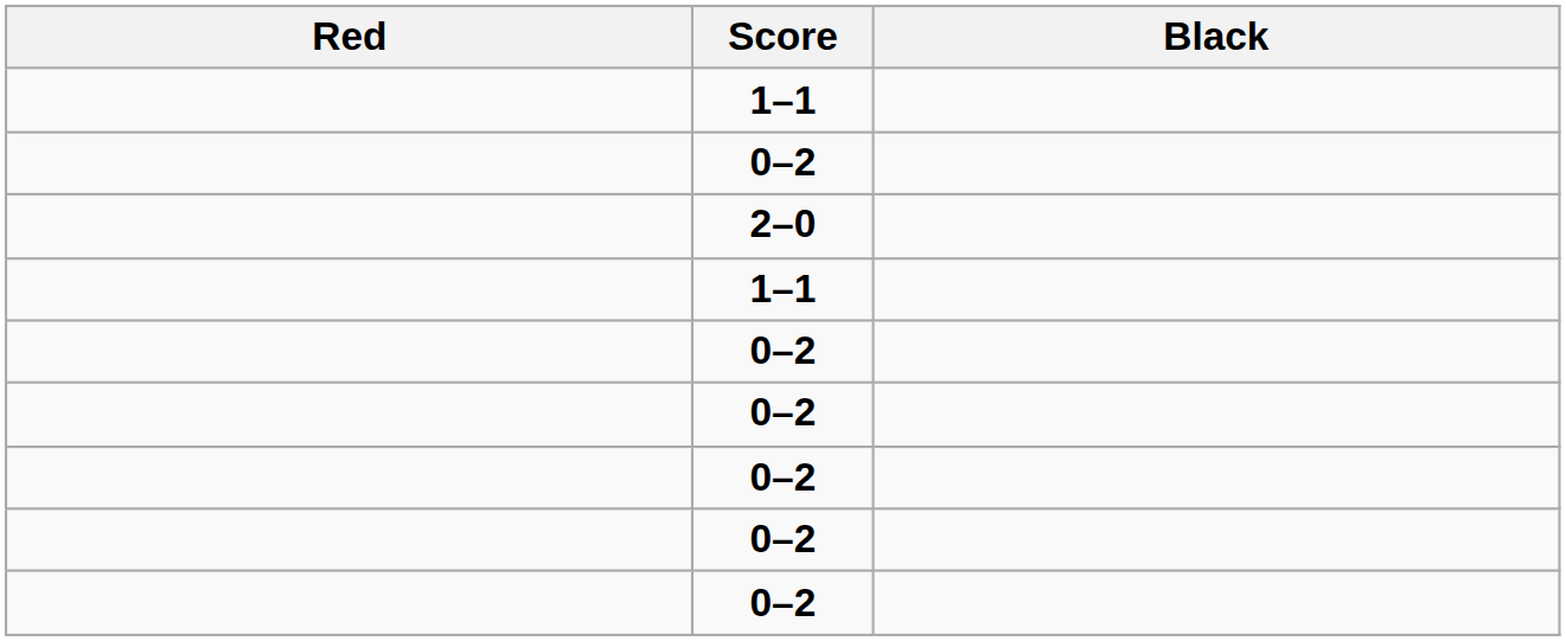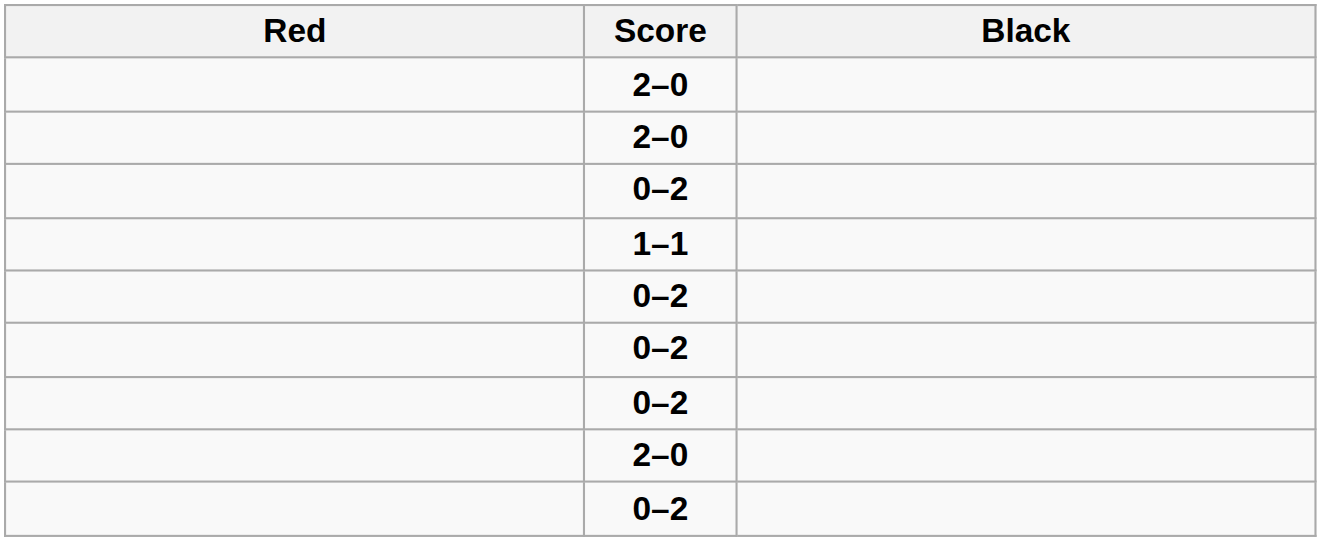row 2 | Score: 1–1 -> 2–0
row 3 | Score: 0–2 -> 2–0
row 4 | Score: 2–0 -> 0–2
row 9 | Score: 0–2 -> 2–0
